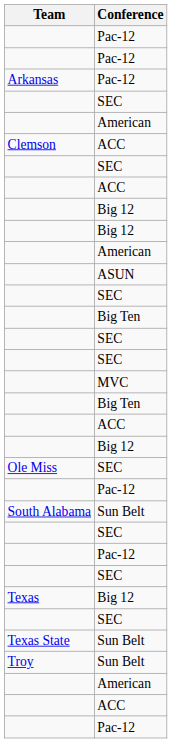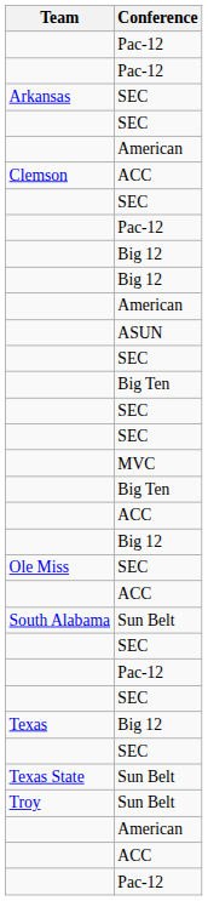row 4 | Conference: Pac-12 -> SEC
row 9 | Conference: ACC -> Pac-12
row 23 | Conference: Pac-12 -> ACC
